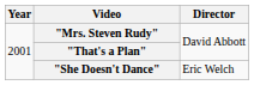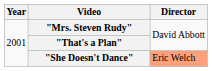"She Doesn't Dance" | Director: no background -> lightsalmon background
